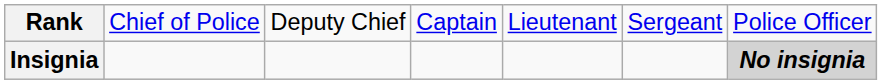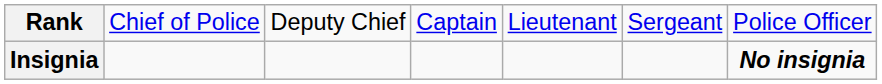Insignia | column 7: lightgrey background -> no background
